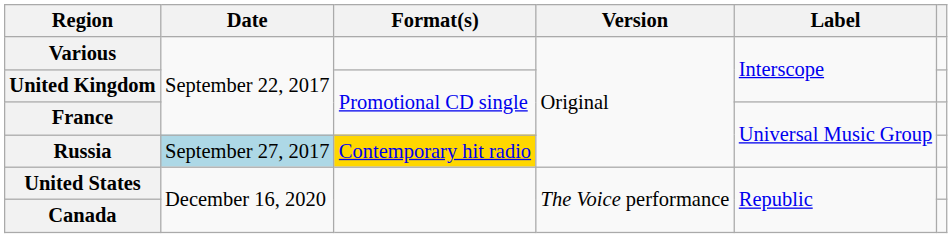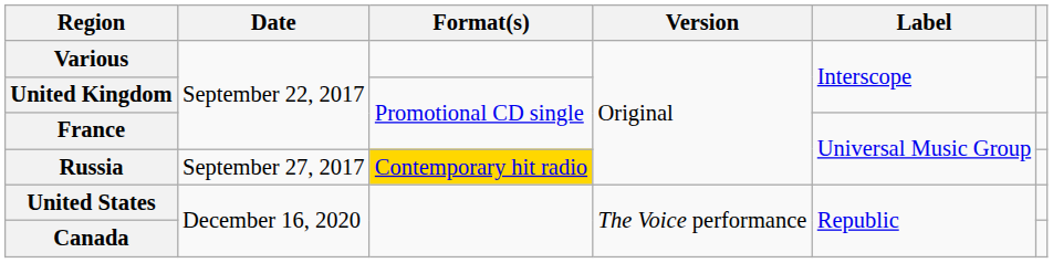Russia | Date: lightblue background -> no background
